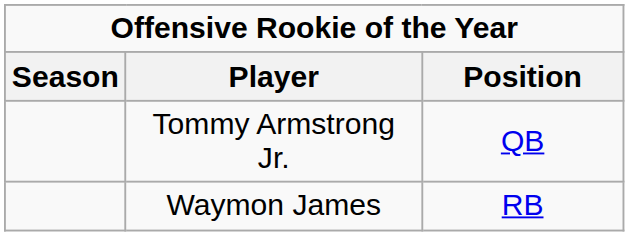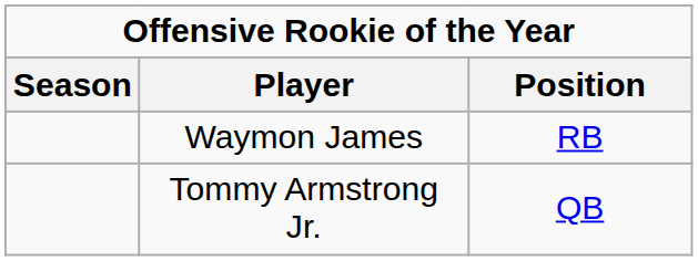rows swapped: Waymon James <-> Tommy Armstrong Jr.
